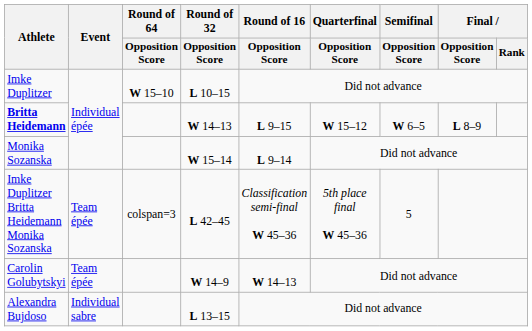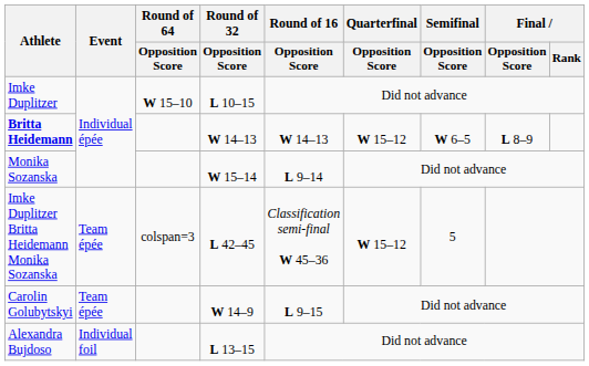Britta Heidemann | Round of 16 / Opposition Score: L 9–15 -> W 14–13
Imke Duplitzer Britta Heidemann Monika Sozanska | Quarterfinal / Opposition Score: 5th place final W 45–36 -> W 15–12
Carolin Golubytskyi | Round of 16 / Opposition Score: W 14–13 -> L 9–15
Alexandra Bujdoso | Event: Individual sabre -> Individual foil
